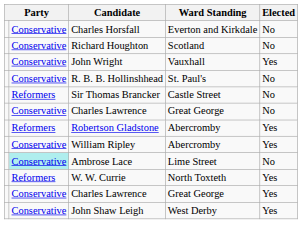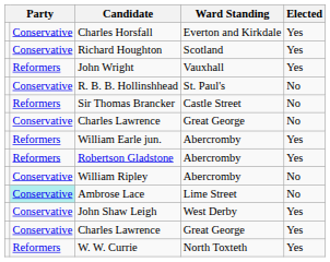Charles Horsfall | Elected: No -> Yes
Richard Houghton | Elected: No -> Yes
John Wright | column 2: Conservative -> Reformers
+ row: Reformers | William Earle jun. | Abercromby | Yes
William Ripley | Elected: Yes -> No
rows swapped: John Shaw Leigh <-> W. W. Currie
